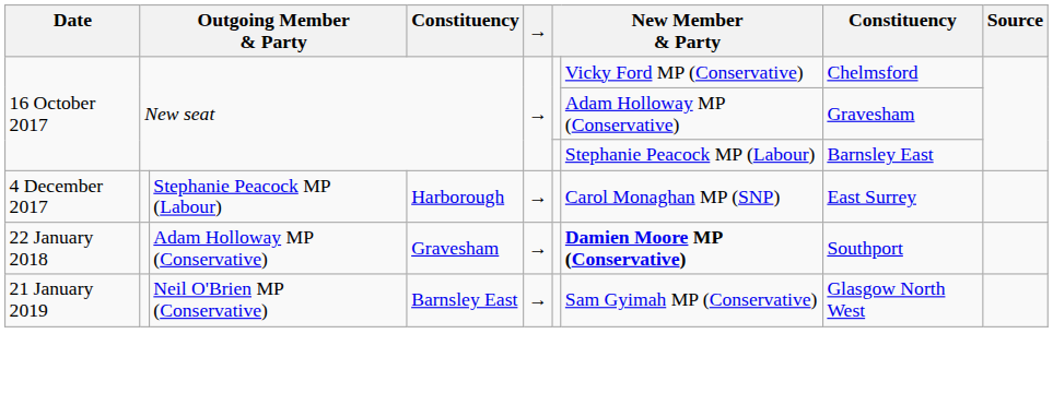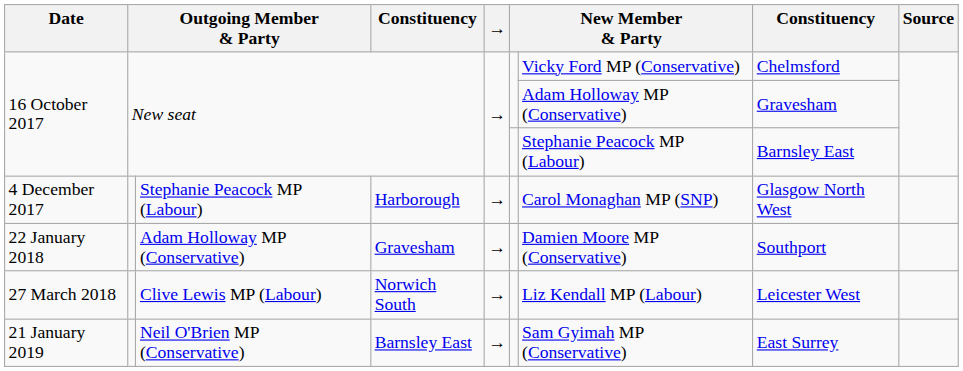4 December 2017 | column 8: East Surrey -> Glasgow North West
22 January 2018 | column 7: bold -> normal
+ row: 27 March 2018 | Clive Lewis MP (Labour) | Norwich South | → | Liz Kendall MP (Labour) | Leicester West
21 January 2019 | column 8: Glasgow North West -> East Surrey
